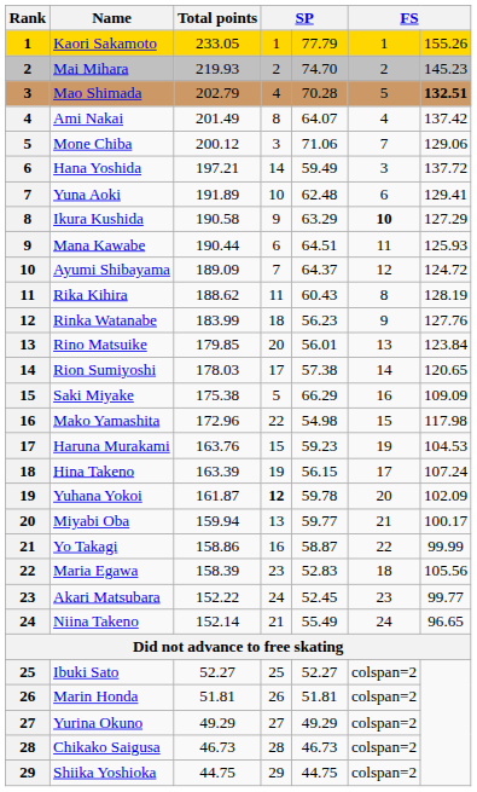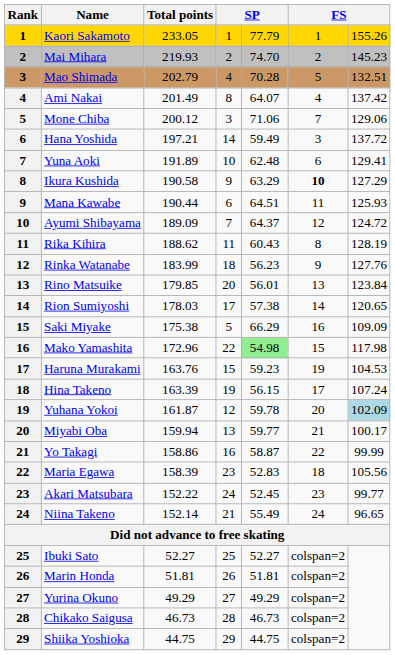Mao Shimada | column 7: bold -> normal
Mako Yamashita | column 5: no background -> lightgreen background
Yuhana Yokoi | column 4: bold -> normal
Yuhana Yokoi | column 7: no background -> lightblue background
